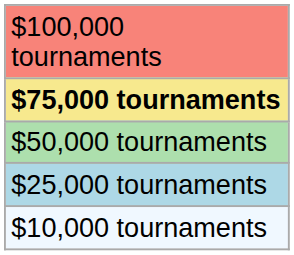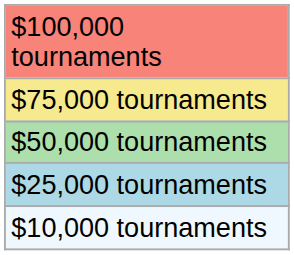row 2 | column 1: bold -> normal
